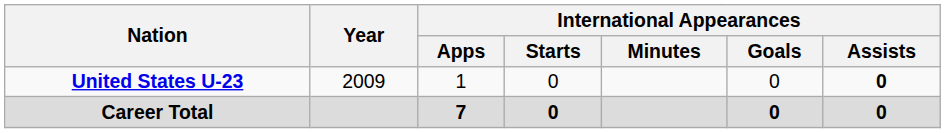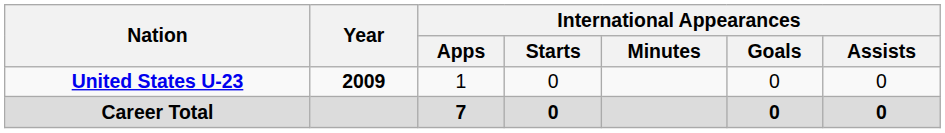United States U-23 | Year: normal -> bold
United States U-23 | International Appearances / Assists: bold -> normal
